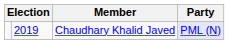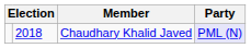Chaudhary Khalid Javed | column 2: 2019 -> 2018
